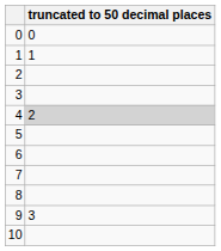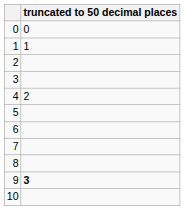4 | truncated to 50 decimal places: lightgrey background -> no background
9 | truncated to 50 decimal places: normal -> bold
